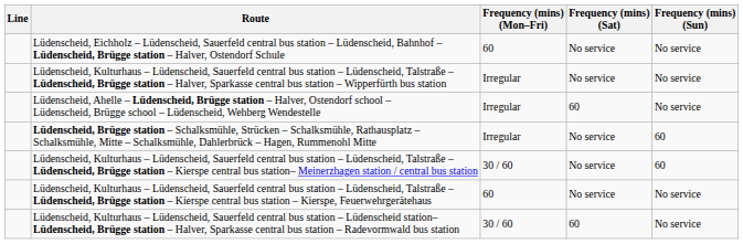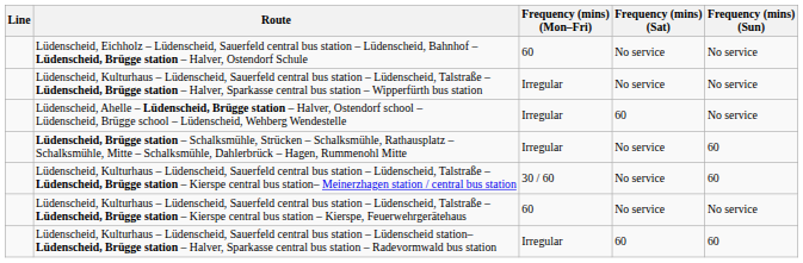row 8 | Frequency (mins) (Mon–Fri): 30 / 60 -> Irregular
row 8 | Frequency (mins) (Sun): No service -> 60
